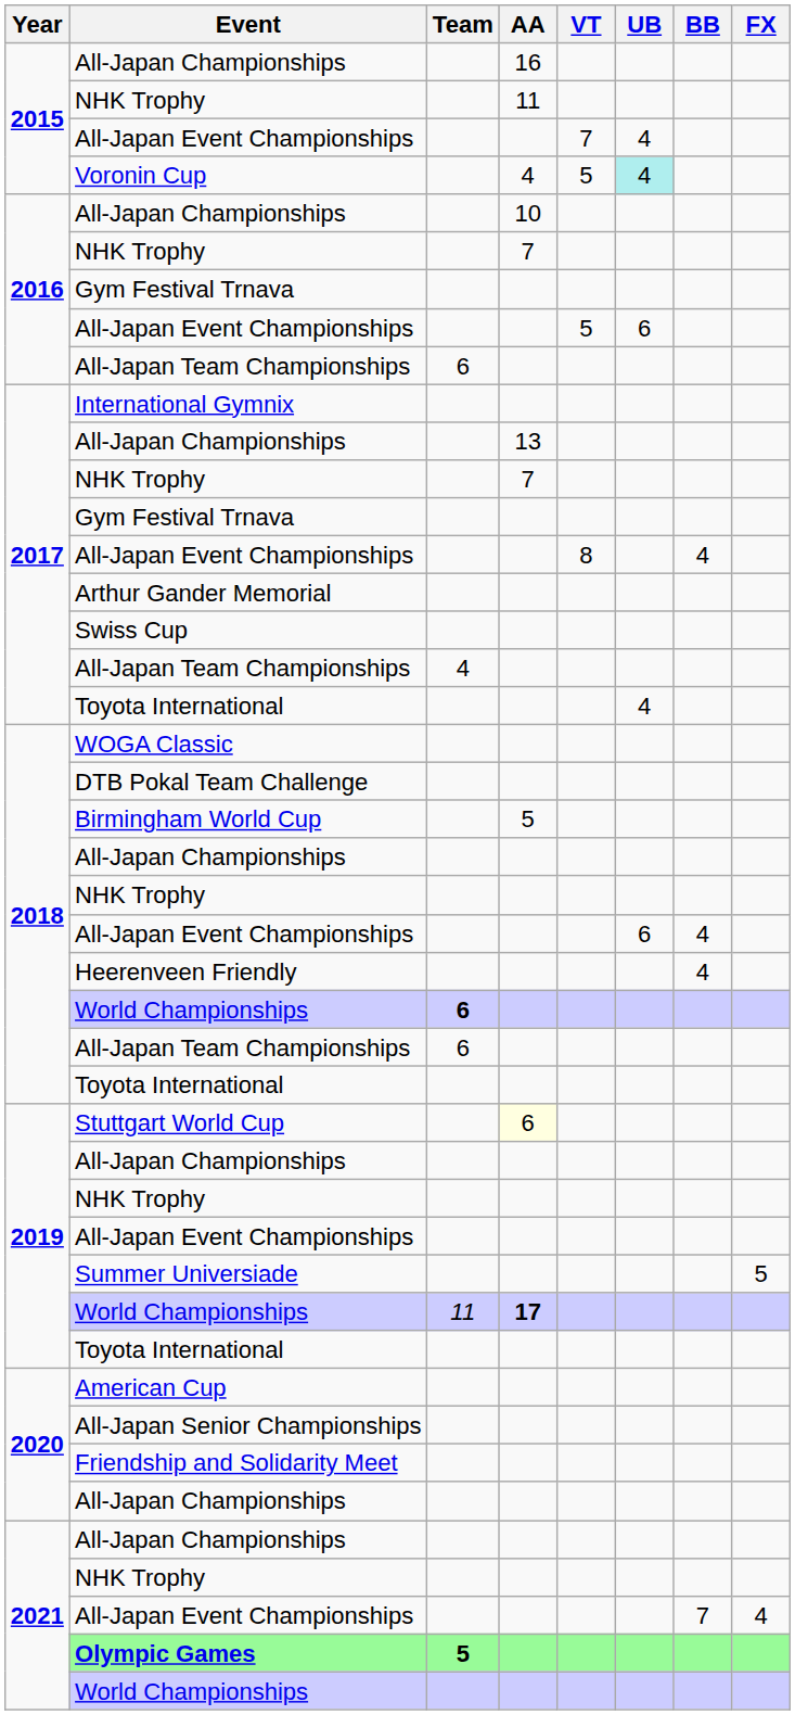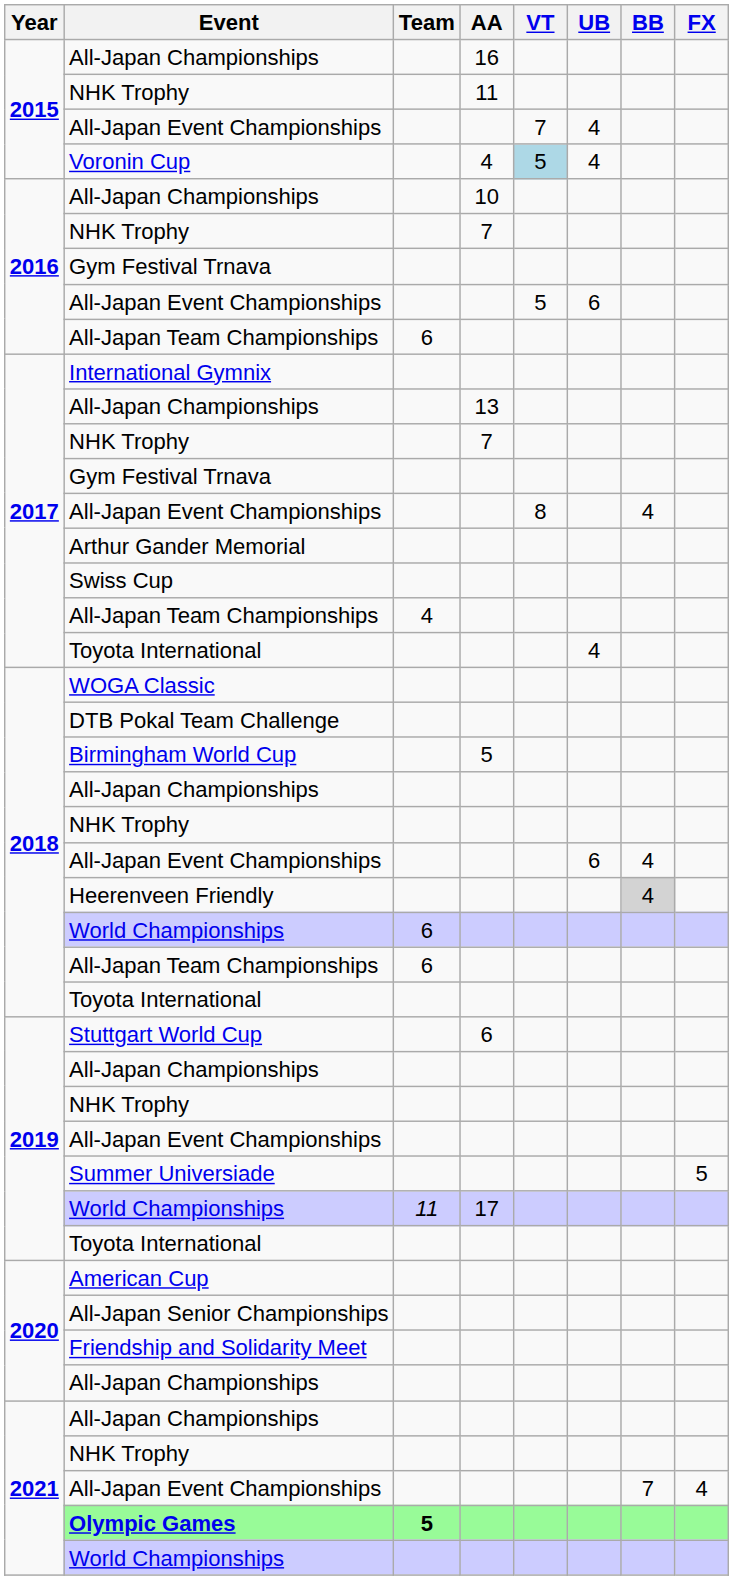Voronin Cup | VT: no background -> lightblue background
Voronin Cup | UB: paleturquoise background -> no background
Heerenveen Friendly | BB: no background -> lightgrey background
2018 / World Championships | Team: bold -> normal
Stuttgart World Cup | AA: lightyellow background -> no background
2019 / World Championships | AA: bold -> normal
